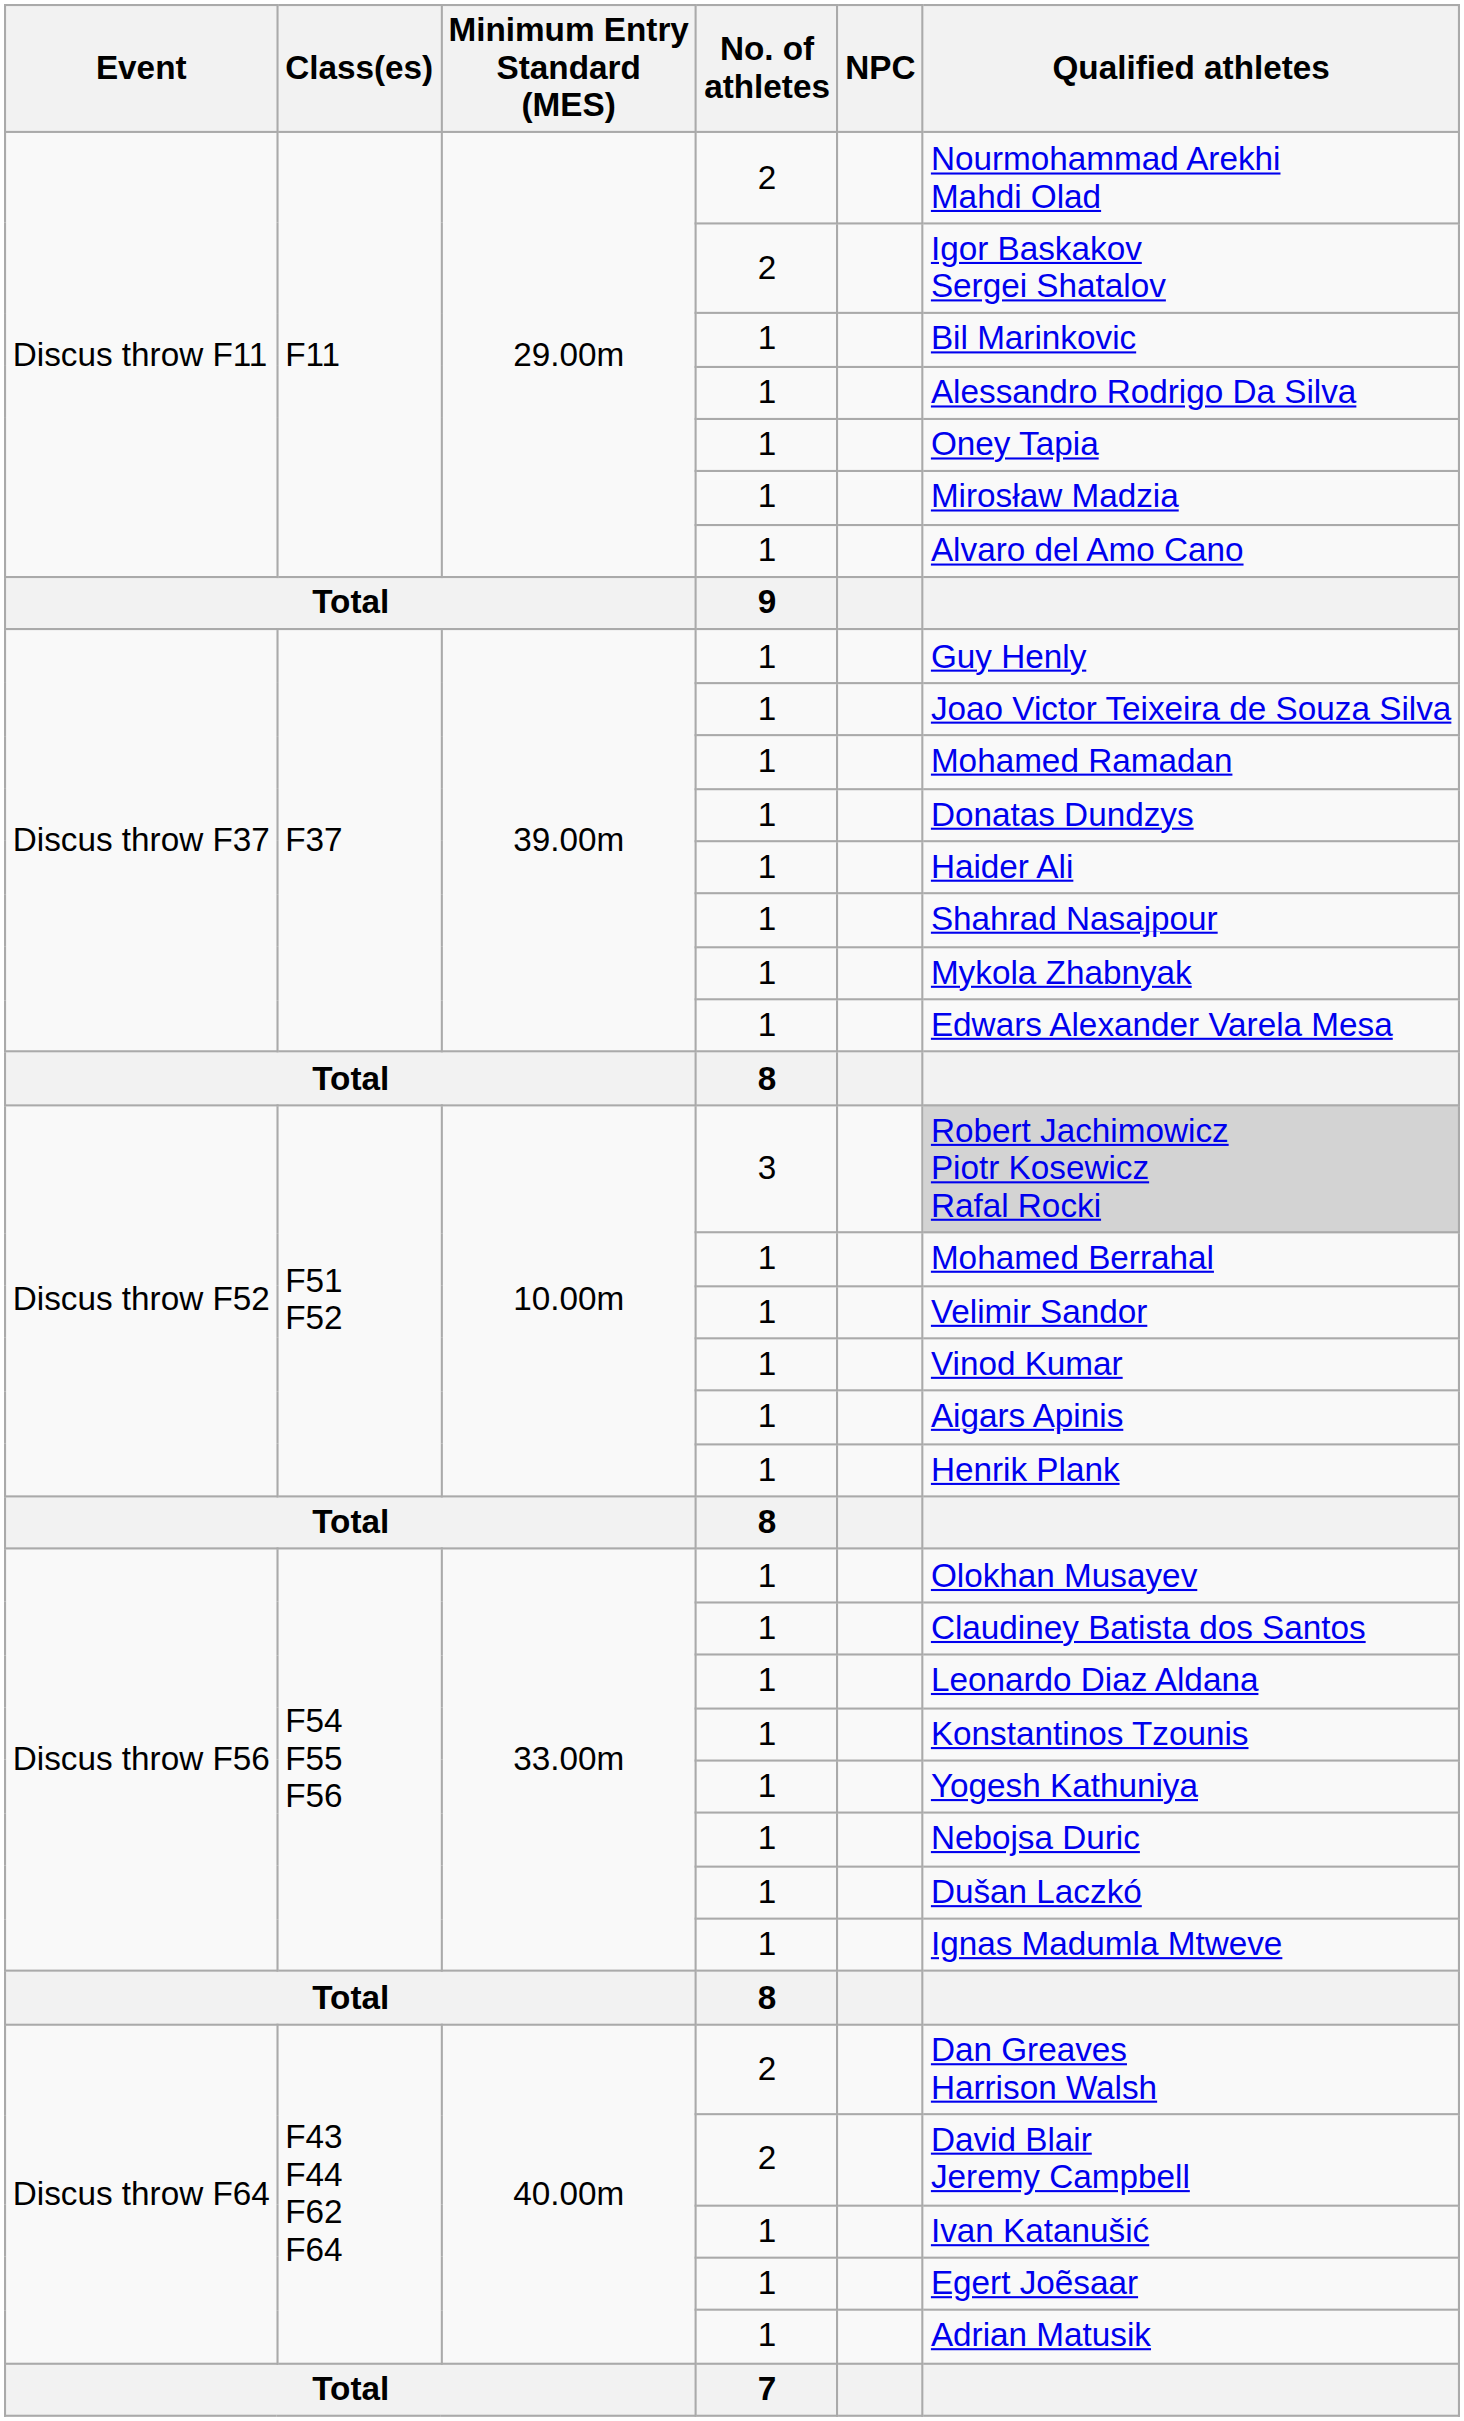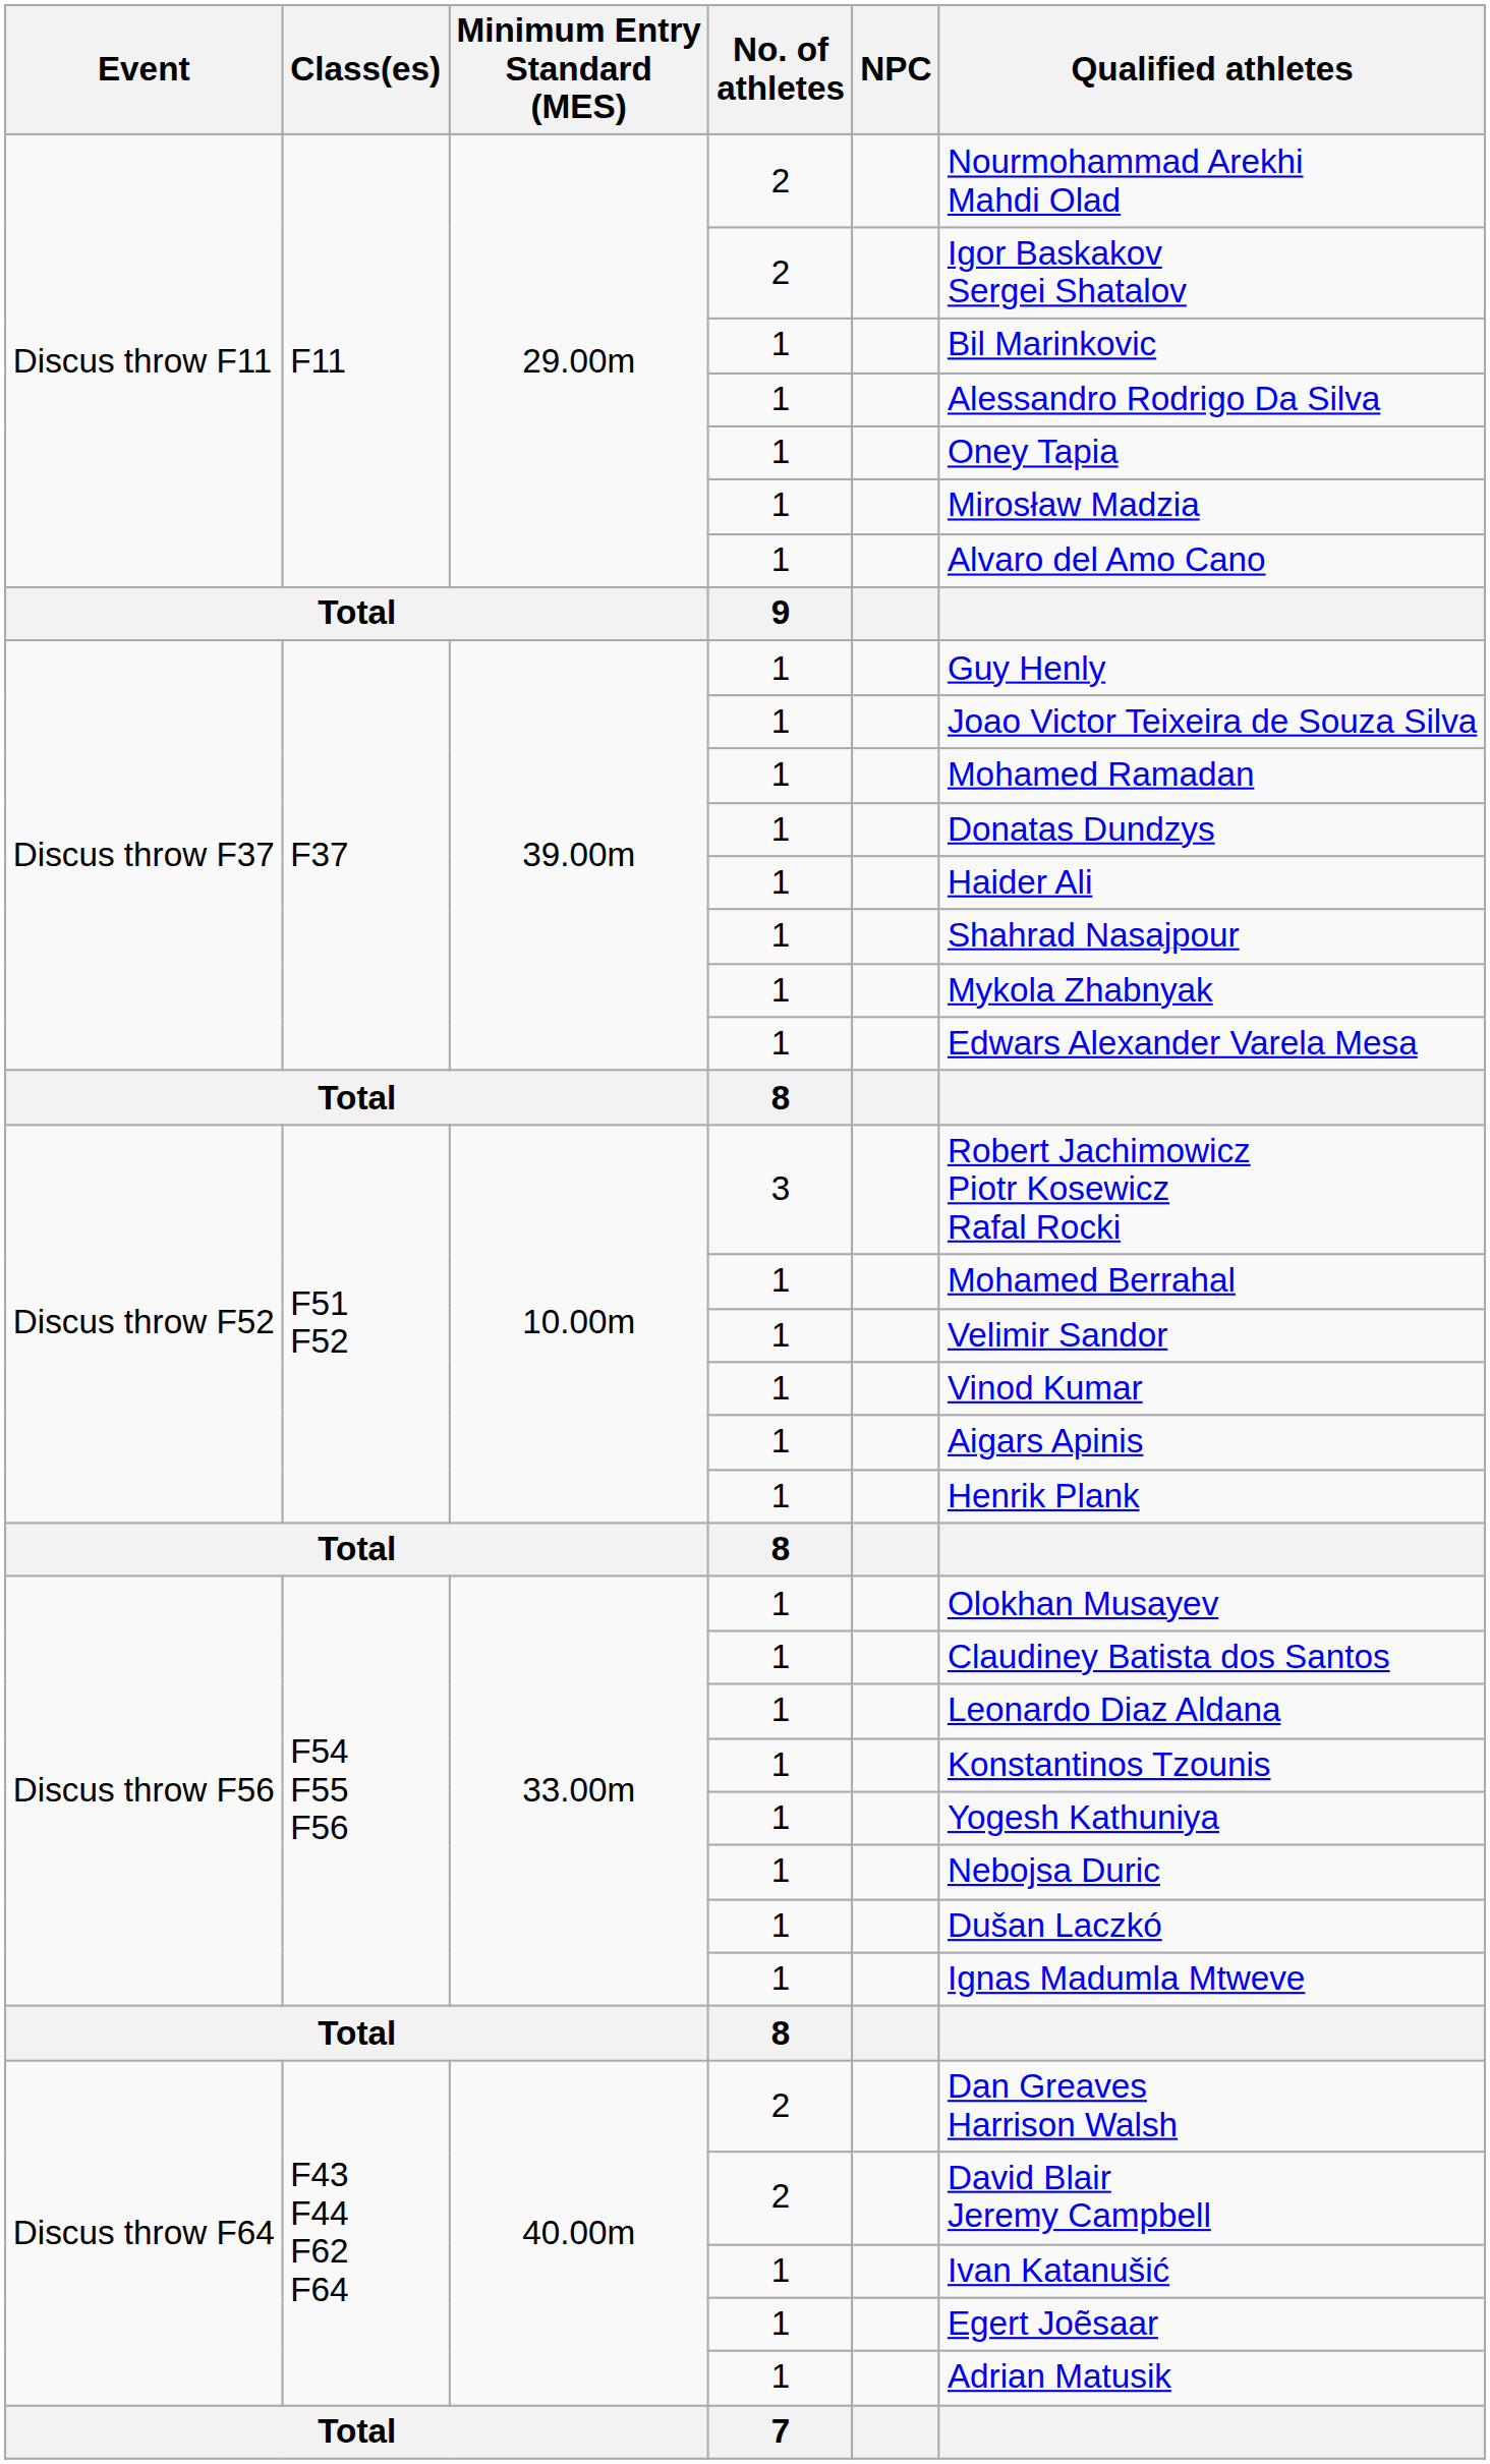Discus throw F52 / 3 | Qualified athletes: lightgrey background -> no background
